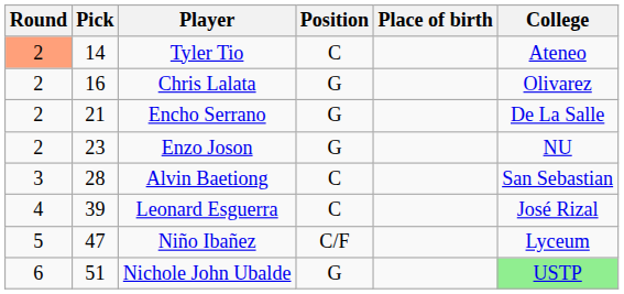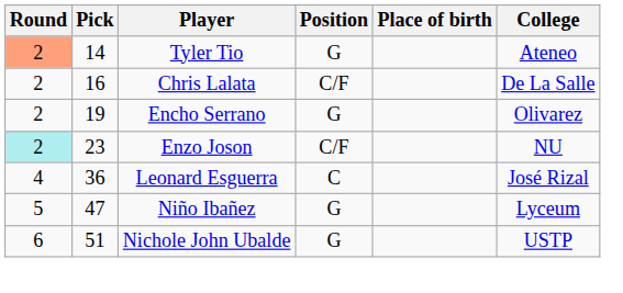Tyler Tio | Position: C -> G
Chris Lalata | Position: G -> C/F
Chris Lalata | College: Olivarez -> De La Salle
Encho Serrano | Pick: 21 -> 19
Encho Serrano | College: De La Salle -> Olivarez
Enzo Joson | Round: no background -> paleturquoise background
Enzo Joson | Position: G -> C/F
- row: 3 | 28 | Alvin Baetiong | C | San Sebastian
Leonard Esguerra | Pick: 39 -> 36
Niño Ibañez | Position: C/F -> G
Nichole John Ubalde | College: lightgreen background -> no background
